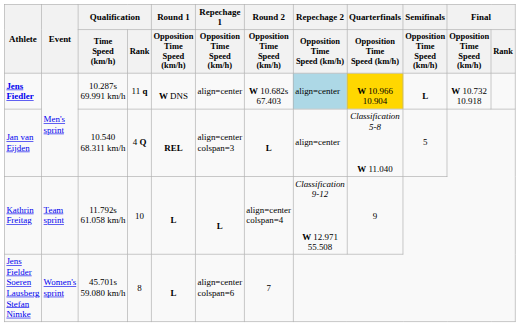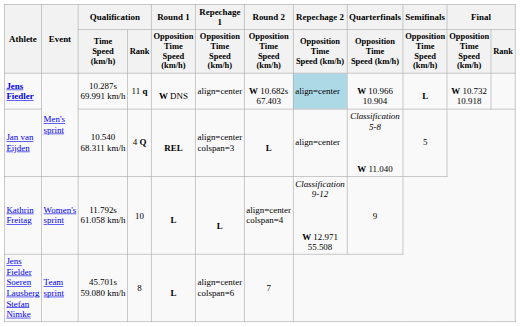Jens Fiedler | Quarterfinals / Opposition Time Speed (km/h): gold background -> no background
Kathrin Freitag | Event: Team sprint -> Women's sprint
Jens Fielder Soeren Lausberg Stefan Nimke | Event: Women's sprint -> Team sprint
